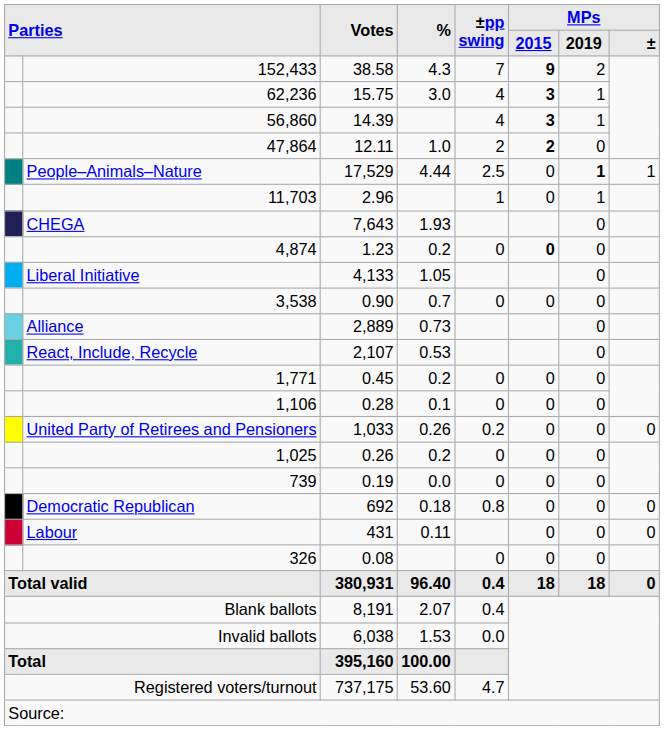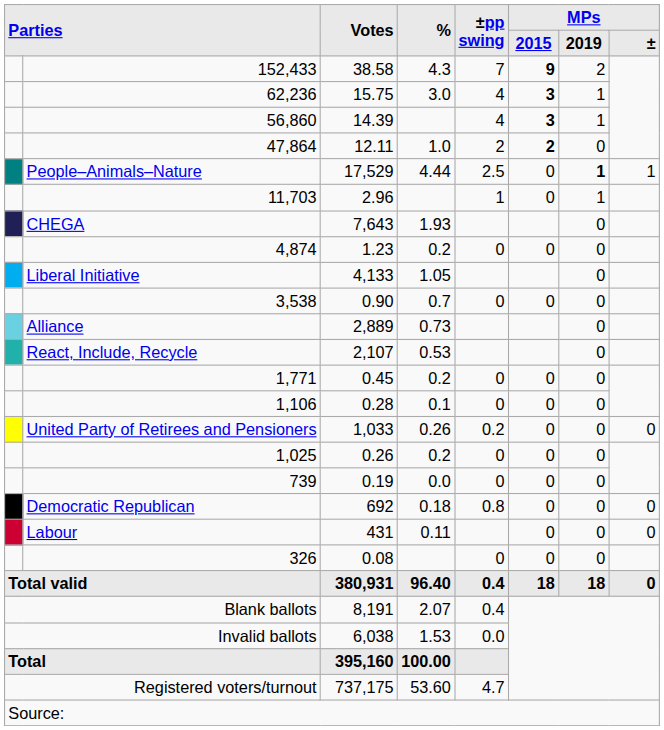4,874 | MPs / 2015: bold -> normal
